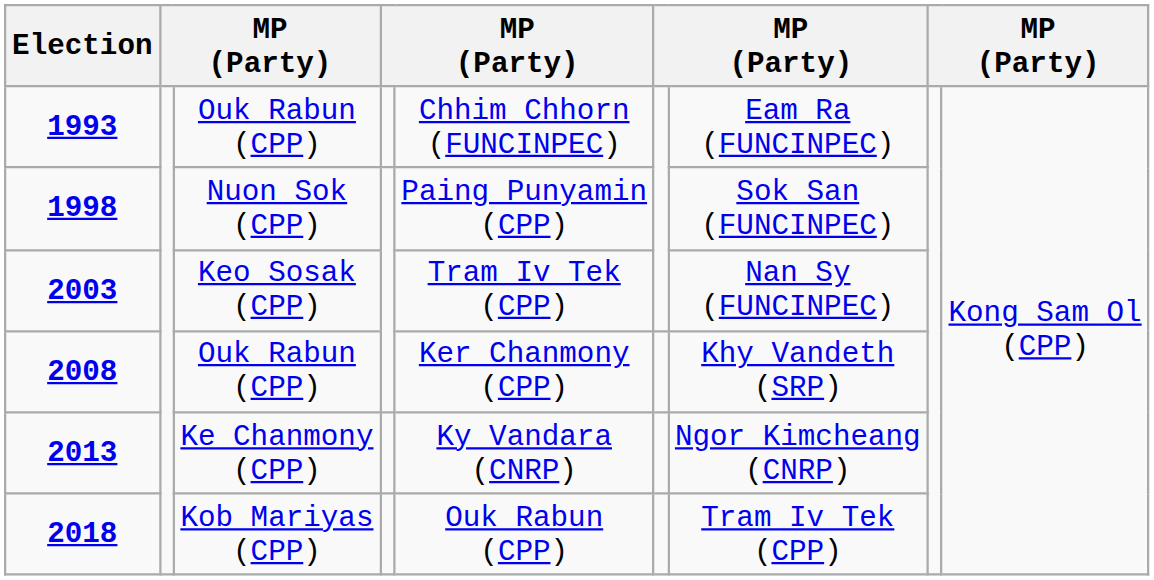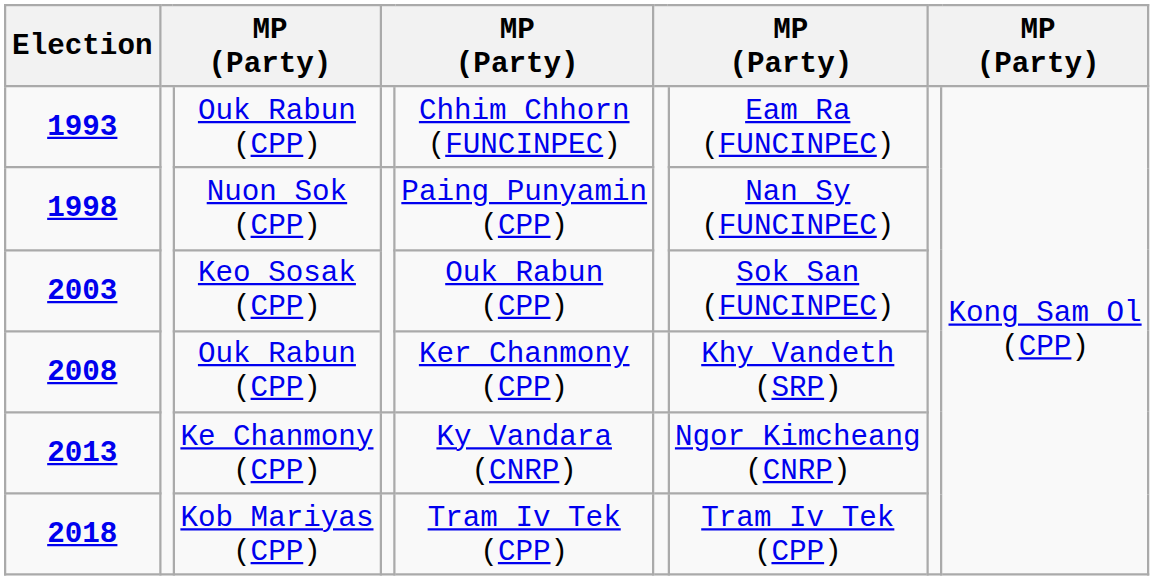1998 | column 7: Sok San (FUNCINPEC) -> Nan Sy (FUNCINPEC)
2003 | column 5: Tram Iv Tek (CPP) -> Ouk Rabun (CPP)
2003 | column 7: Nan Sy (FUNCINPEC) -> Sok San (FUNCINPEC)
2018 | column 5: Ouk Rabun (CPP) -> Tram Iv Tek (CPP)
